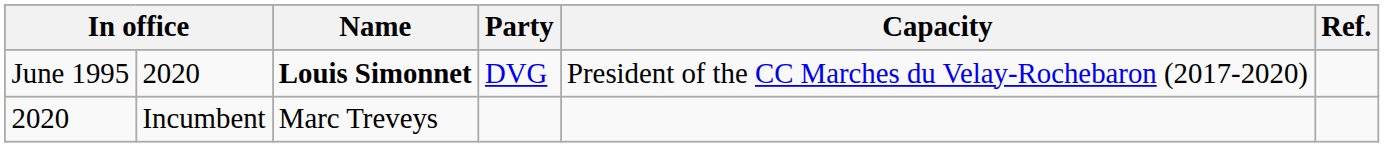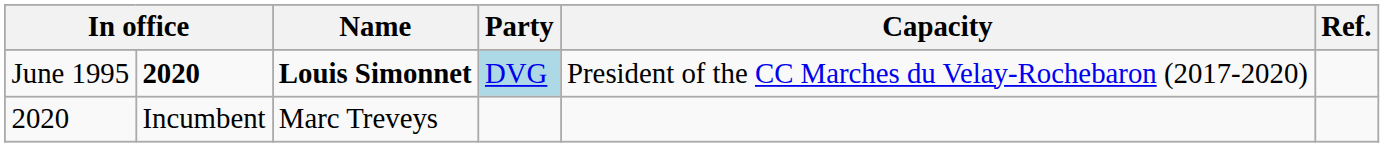June 1995 | column 2: normal -> bold
June 1995 | Party: no background -> lightblue background
